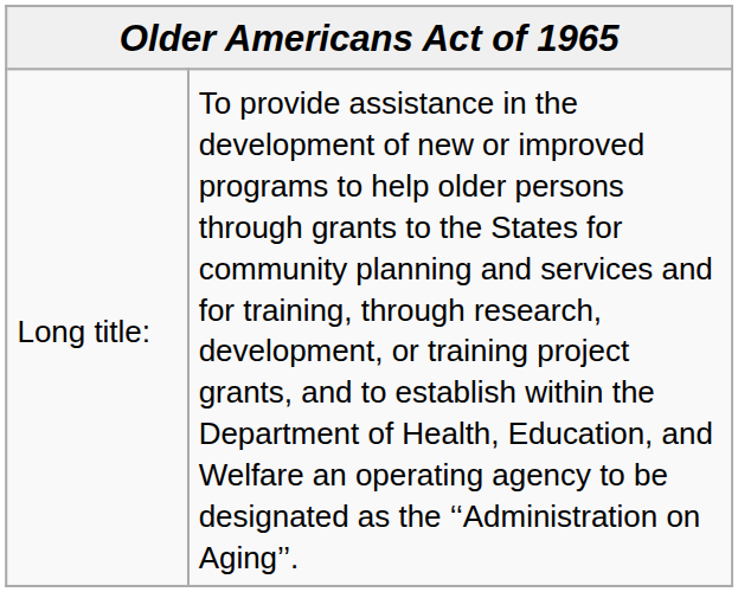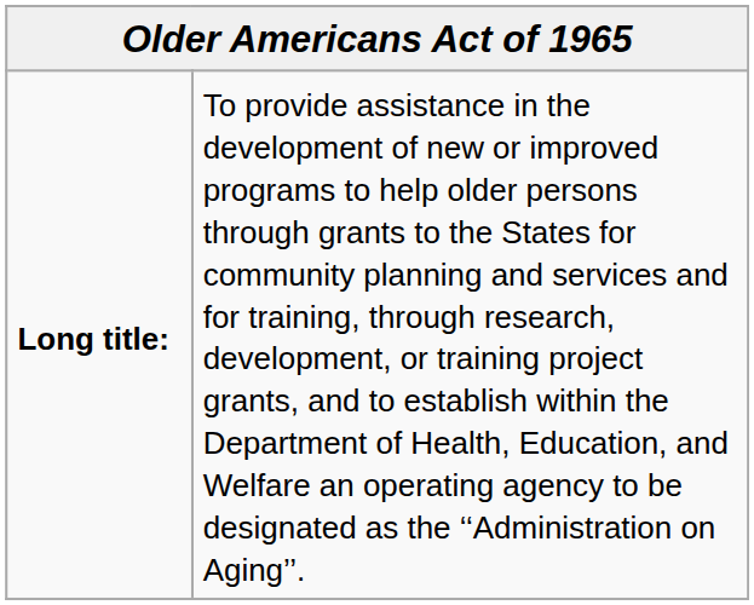Long title: | column 1: normal -> bold
